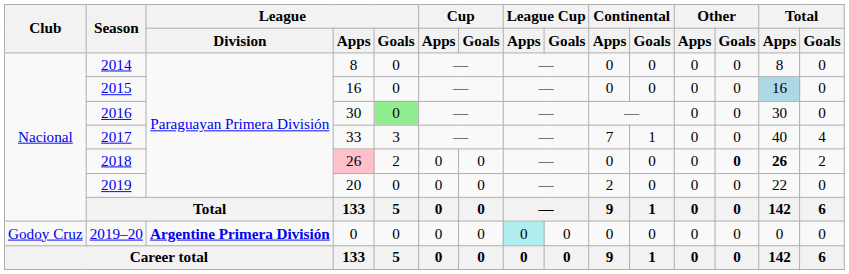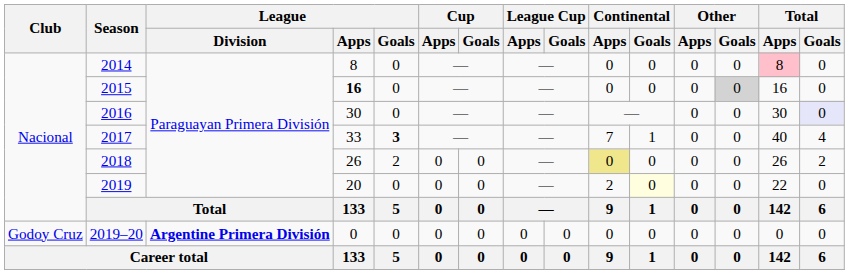2014 | Total / Apps: no background -> pink background
2015 | League / Apps: normal -> bold
2015 | Other / Goals: no background -> lightgrey background
2015 | Total / Apps: lightblue background -> no background
2016 | League / Goals: lightgreen background -> no background
2016 | Total / Goals: no background -> lavender background
2017 | League / Goals: normal -> bold
2018 | League / Apps: pink background -> no background
2018 | Continental / Apps: no background -> khaki background
2018 | Other / Goals: bold -> normal
2018 | Total / Apps: bold -> normal
2019 | Continental / Goals: no background -> lightyellow background
2019–20 | League Cup / Apps: paleturquoise background -> no background
